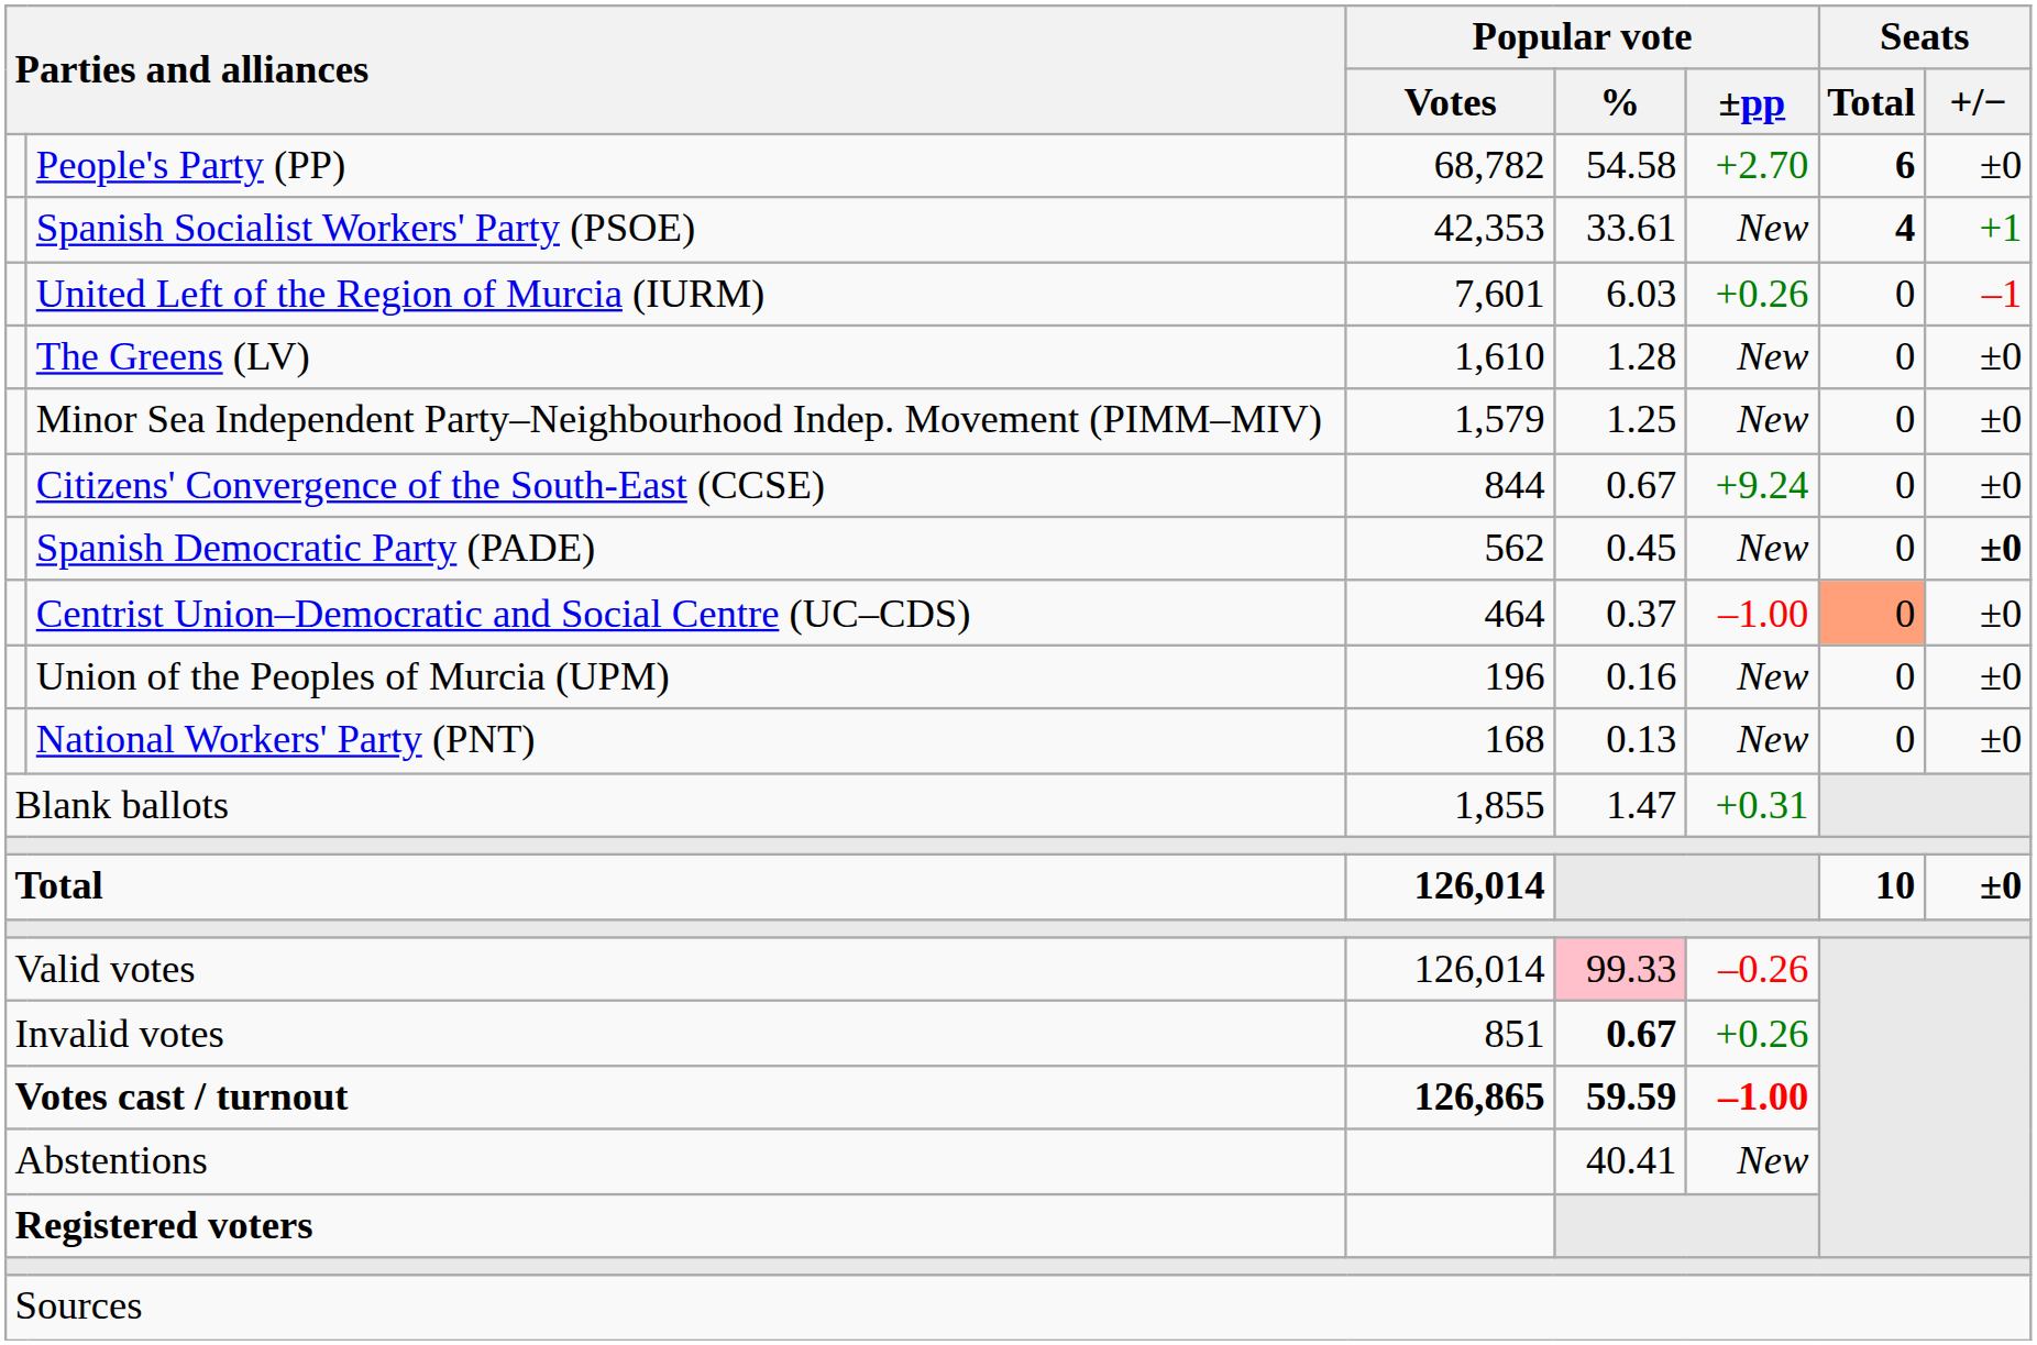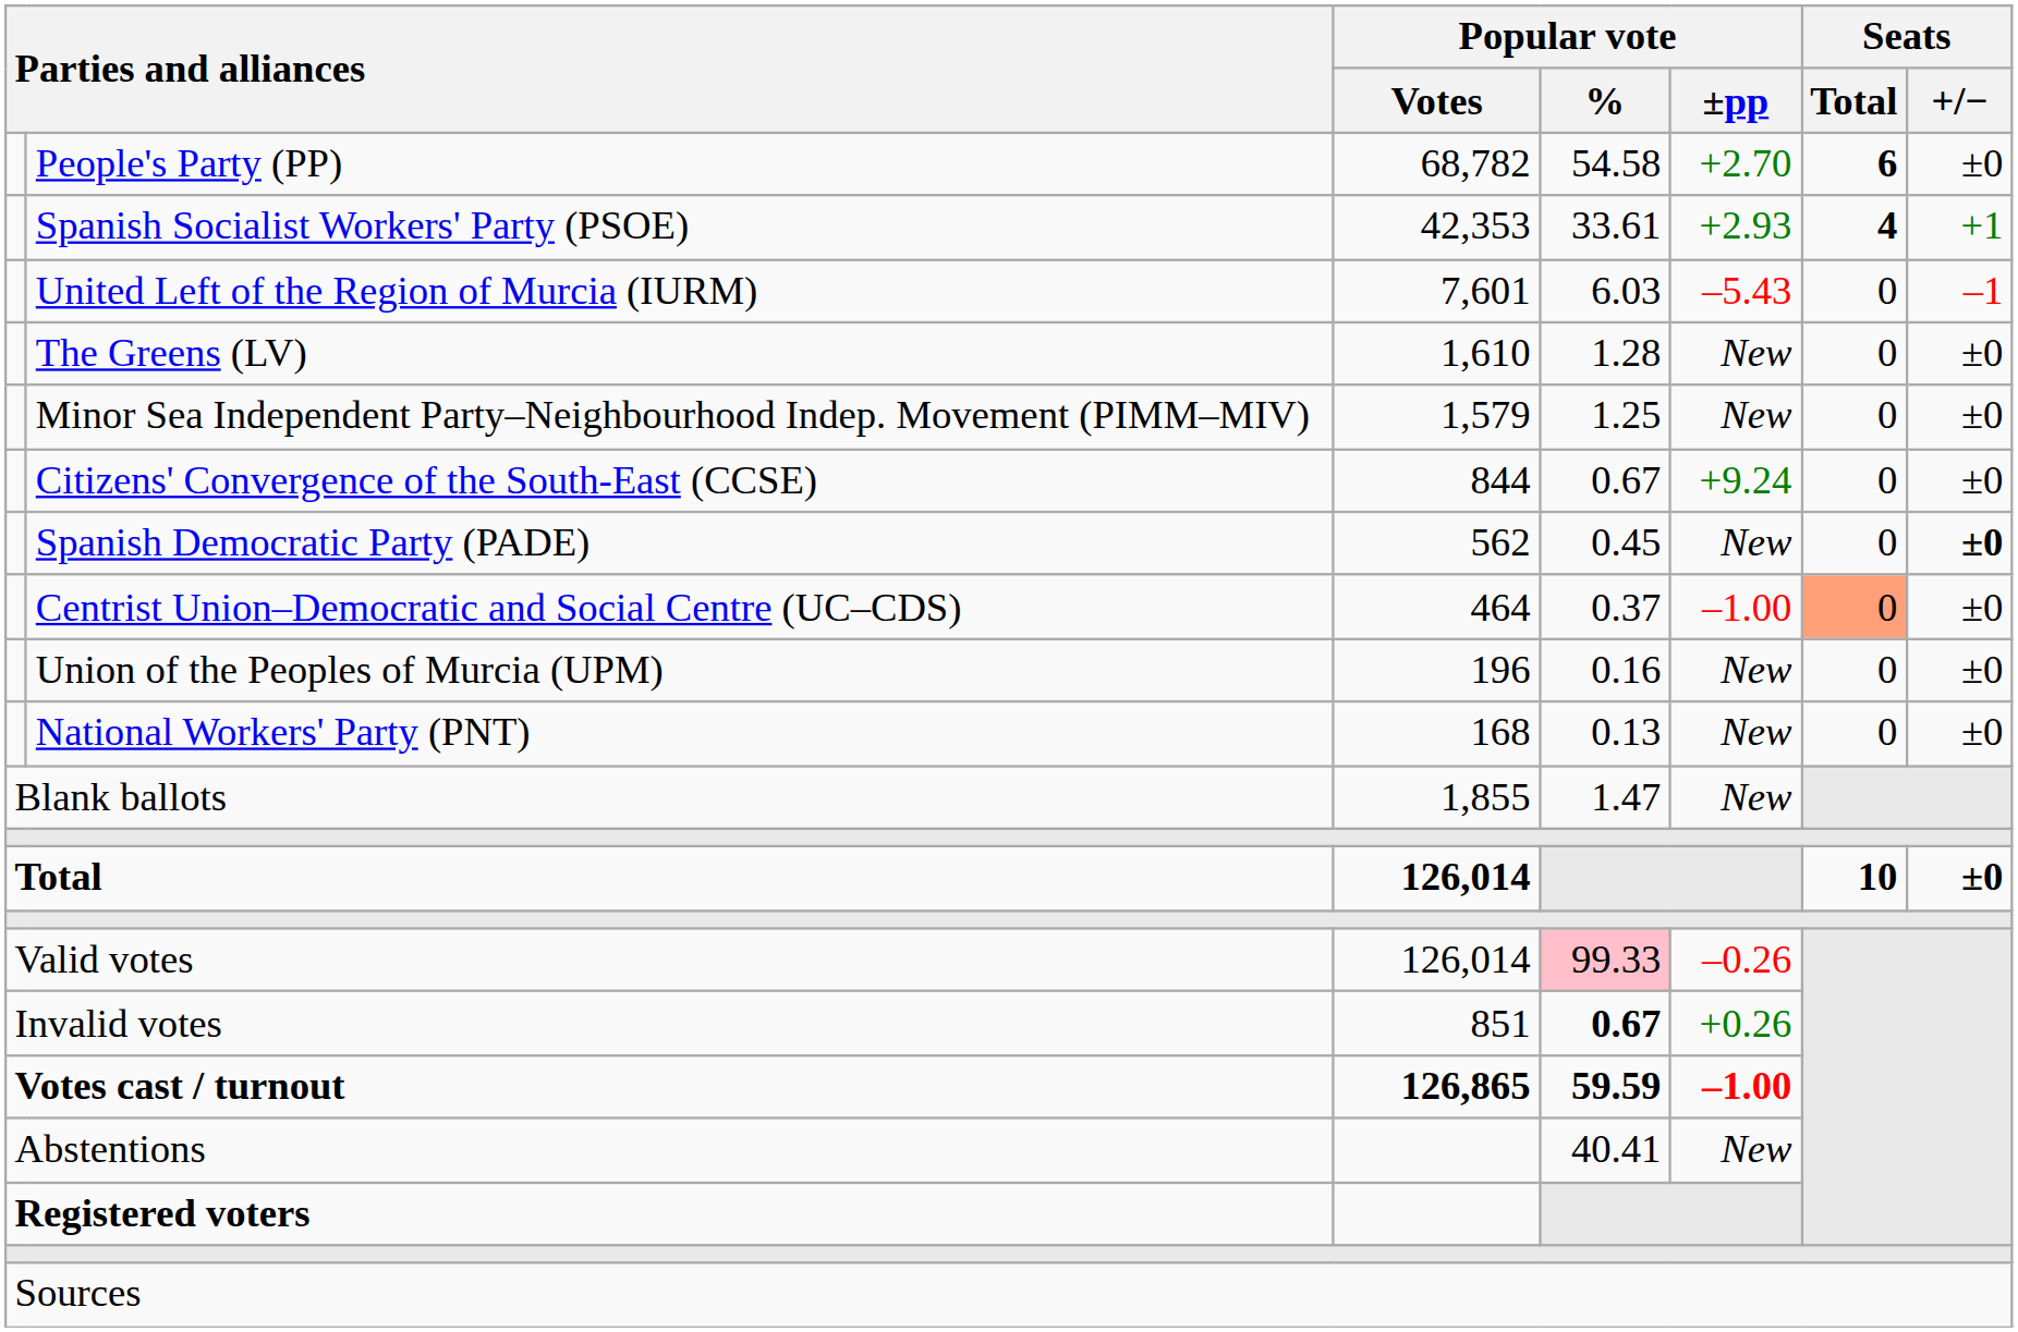Spanish Socialist Workers' Party (PSOE) | Popular vote / ±pp: New -> +2.93
United Left of the Region of Murcia (IURM) | Popular vote / ±pp: +0.26 -> –5.43
Blank ballots | Popular vote / ±pp: +0.31 -> New
